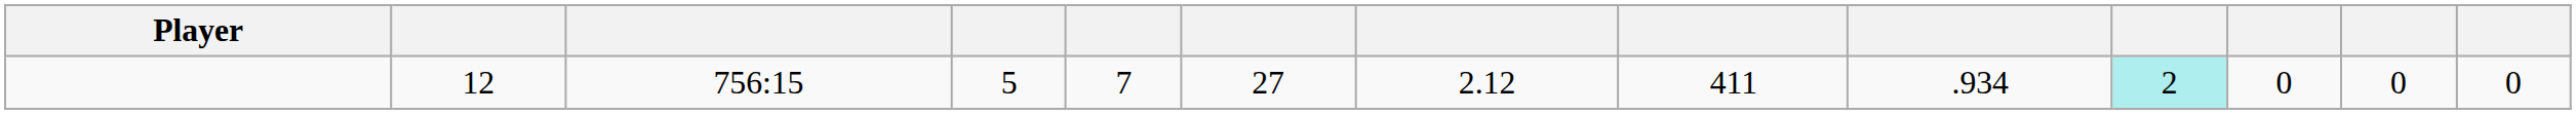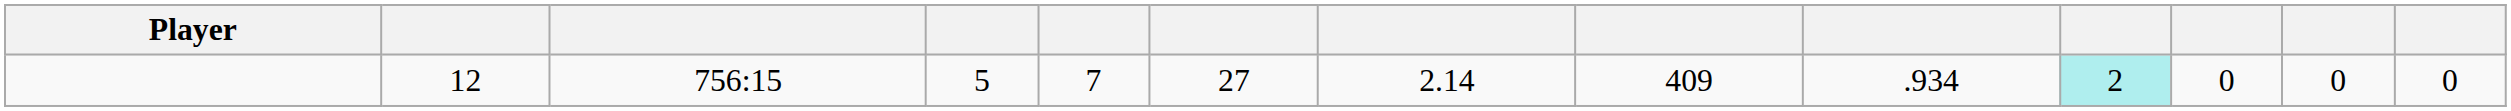row 2 | column 7: 2.12 -> 2.14
row 2 | column 8: 411 -> 409
